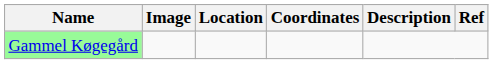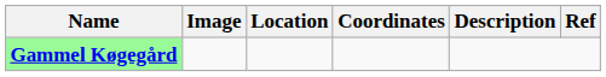Gammel Køgegård | Name: normal -> bold
